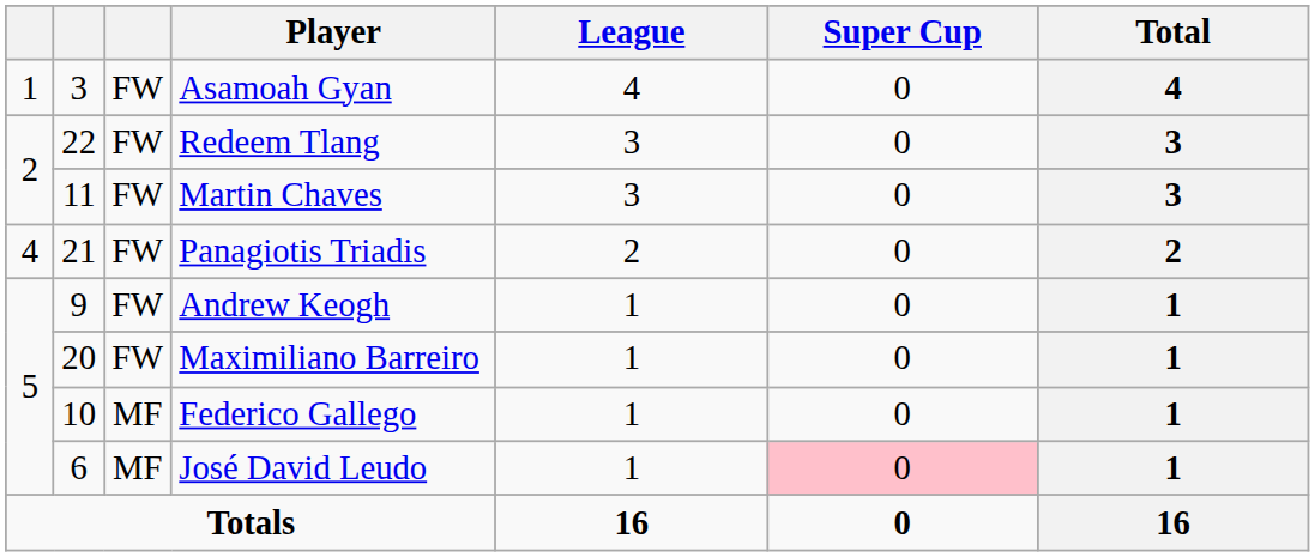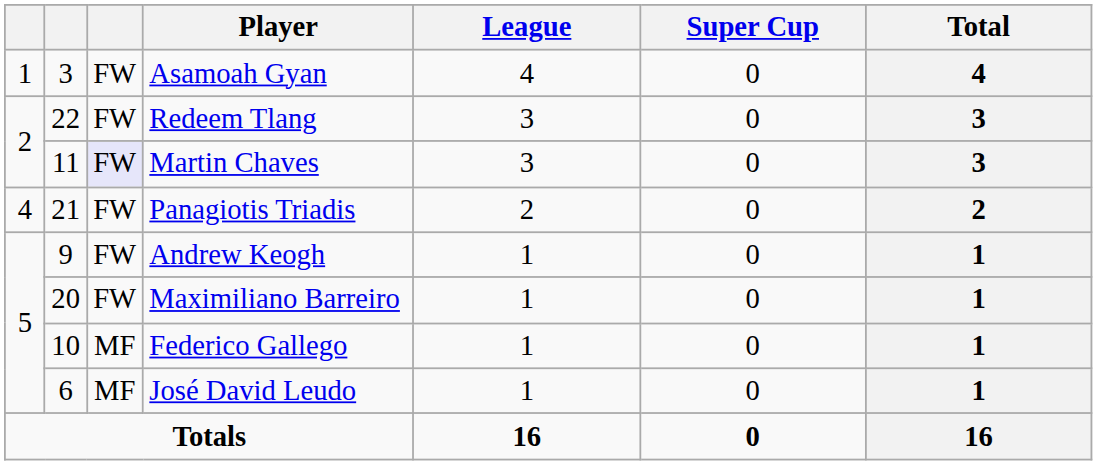Martin Chaves | column 3: no background -> lavender background
José David Leudo | Super Cup: pink background -> no background
